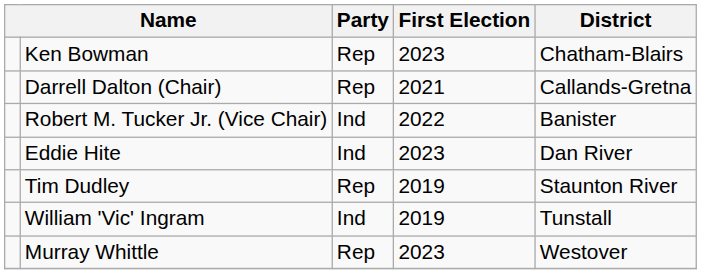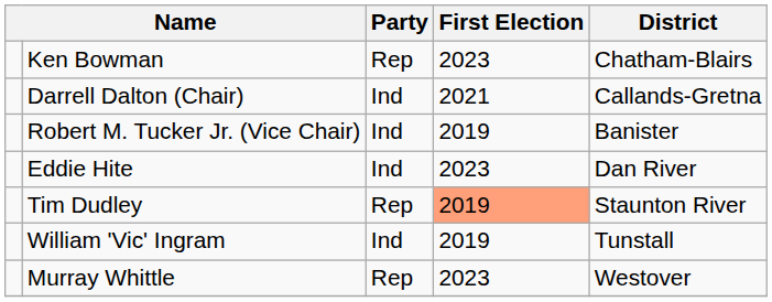Darrell Dalton (Chair) | Party: Rep -> Ind
Robert M. Tucker Jr. (Vice Chair) | First Election: 2022 -> 2019
Tim Dudley | First Election: no background -> lightsalmon background
